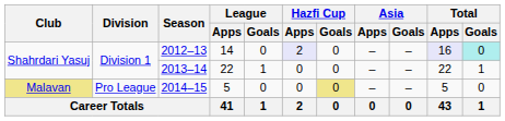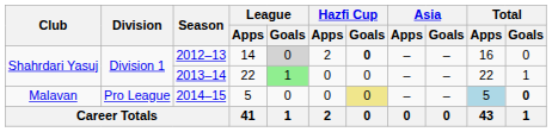2012–13 | League / Goals: no background -> lightgrey background
2012–13 | Hazfi Cup / Apps: lavender background -> no background
2012–13 | Hazfi Cup / Goals: normal -> bold
2012–13 | Total / Apps: lavender background -> no background
2012–13 | Total / Goals: paleturquoise background -> no background
2013–14 | League / Goals: no background -> lightgreen background
2014–15 | Club: khaki background -> no background
2014–15 | Total / Apps: no background -> lightblue background
2014–15 | Total / Goals: normal -> bold
